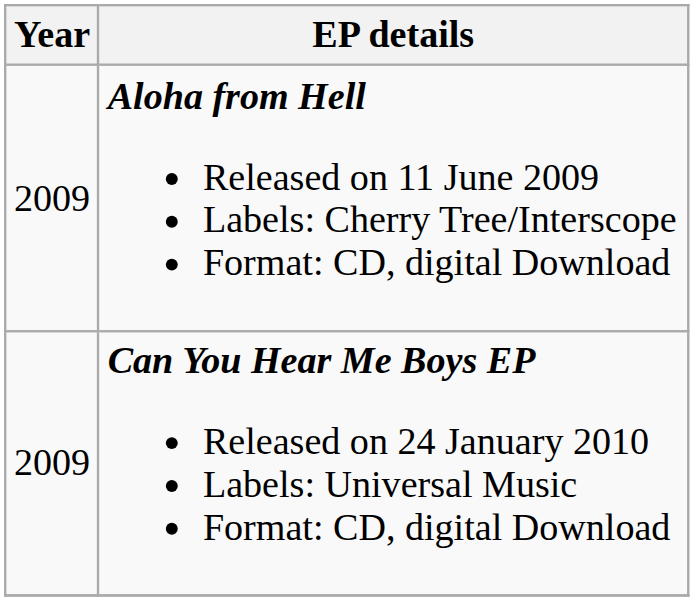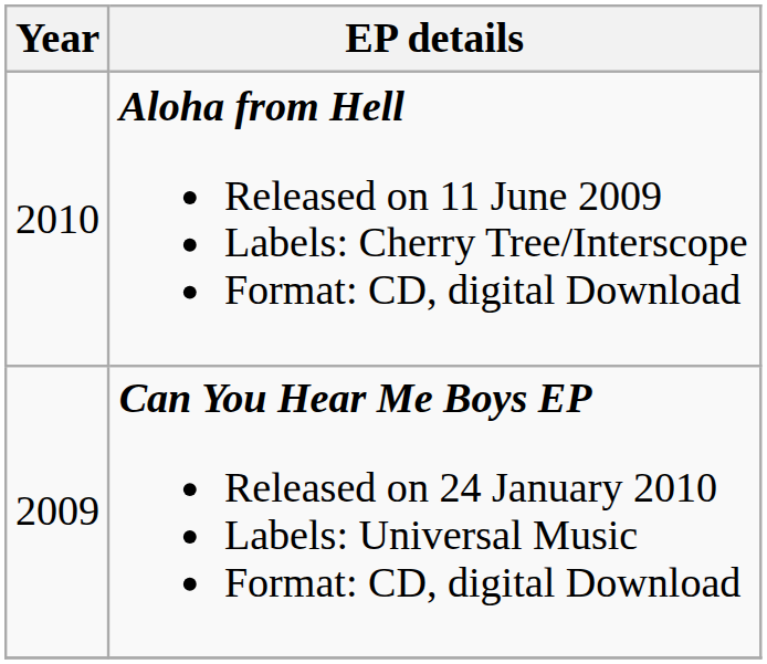row 2 | Year: 2009 -> 2010
